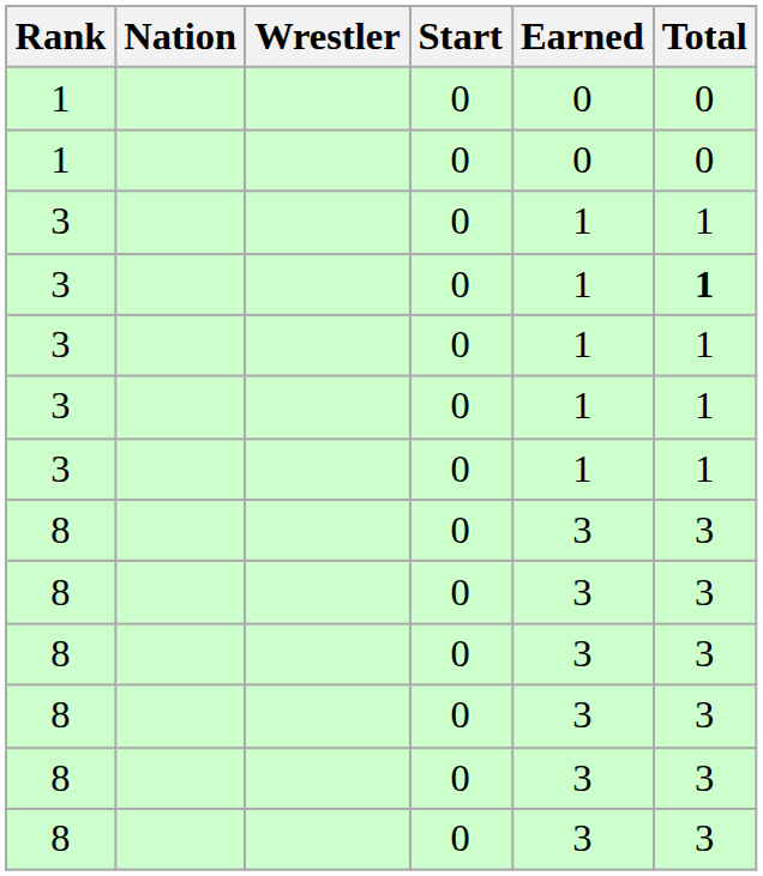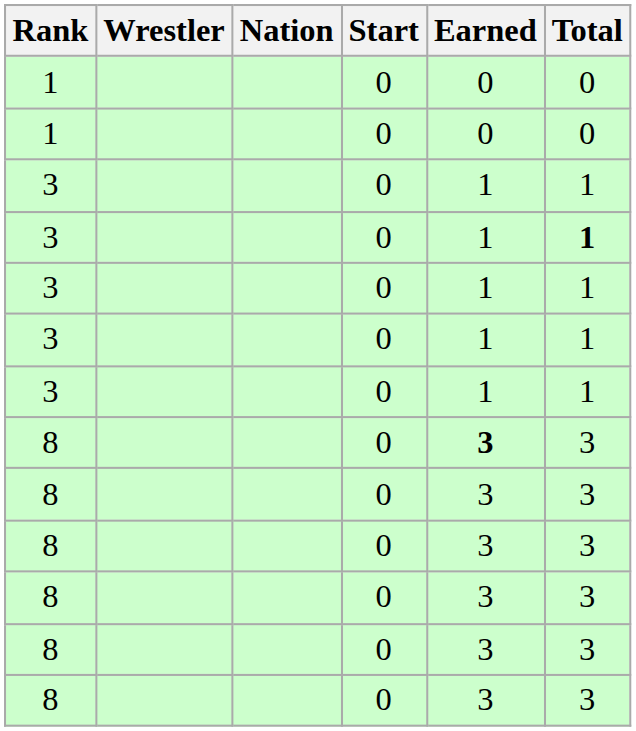columns swapped: Wrestler <-> Nation
row 9 | Earned: normal -> bold
